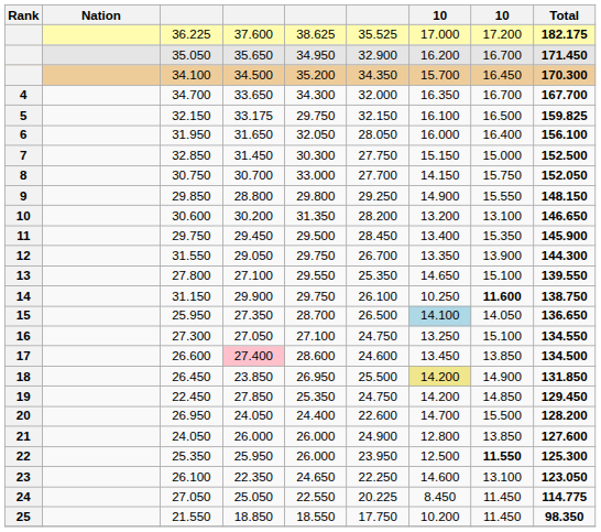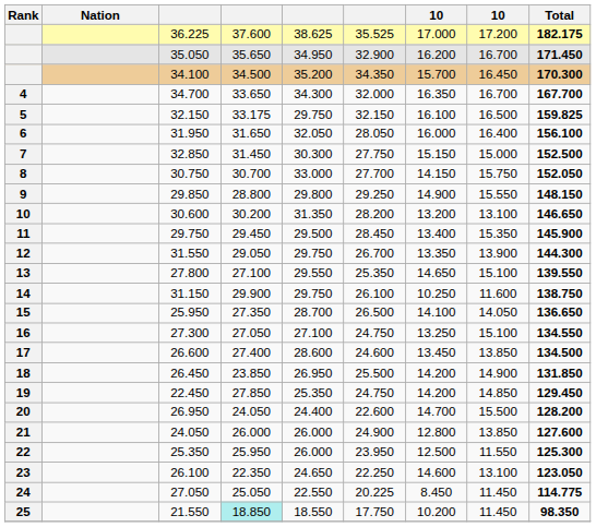14 | column 8: bold -> normal
15 | column 7: lightblue background -> no background
17 | column 4: pink background -> no background
18 | column 7: khaki background -> no background
22 | column 8: bold -> normal
25 | column 4: no background -> paleturquoise background
